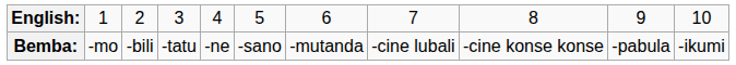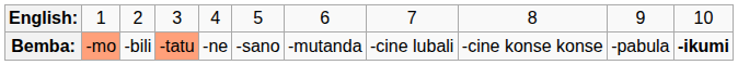Bemba: | column 2: no background -> lightsalmon background
Bemba: | column 4: no background -> lightsalmon background
Bemba: | column 11: normal -> bold
